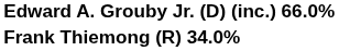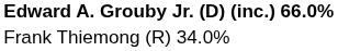row 2 | column 1: bold -> normal
